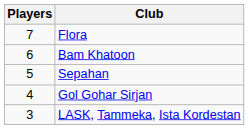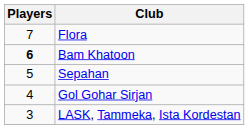Bam Khatoon | Players: normal -> bold
